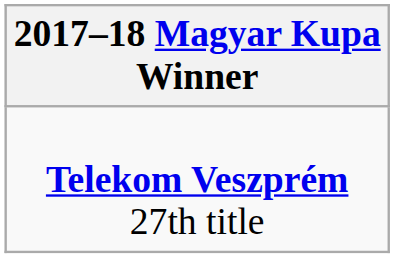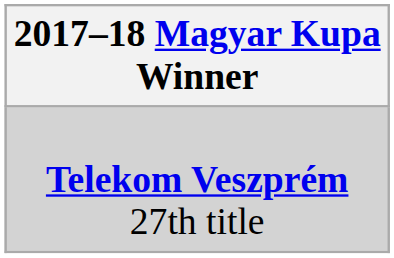row 2 | column 1: no background -> lightgrey background
